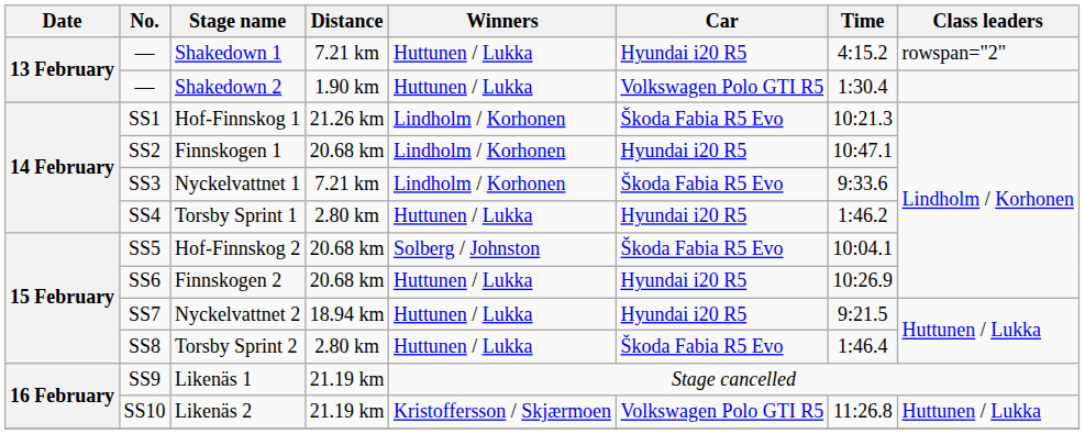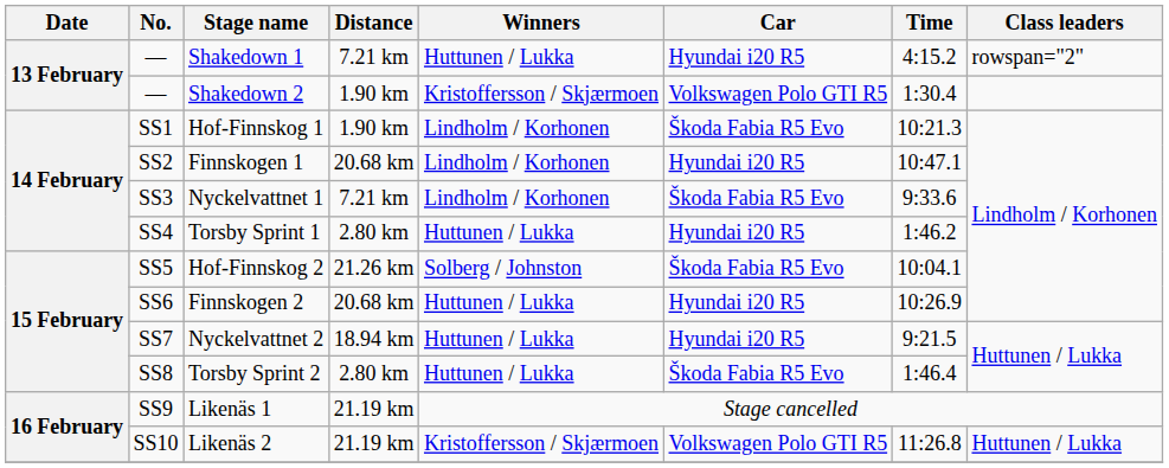Shakedown 2 | Winners: Huttunen / Lukka -> Kristoffersson / Skjærmoen
Hof-Finnskog 1 | Distance: 21.26 km -> 1.90 km
Hof-Finnskog 2 | Distance: 20.68 km -> 21.26 km
